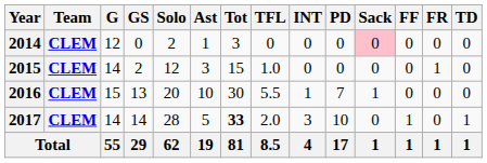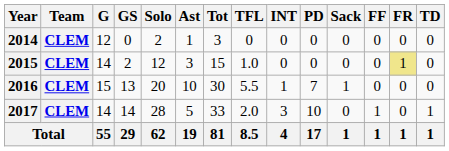2014 | Sack: pink background -> no background
2015 | FR: no background -> khaki background
2017 | Tot: bold -> normal
